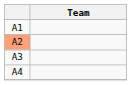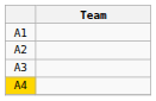A2 | column 1: lightsalmon background -> no background
A4 | column 1: no background -> gold background
